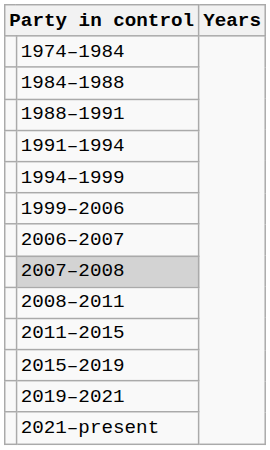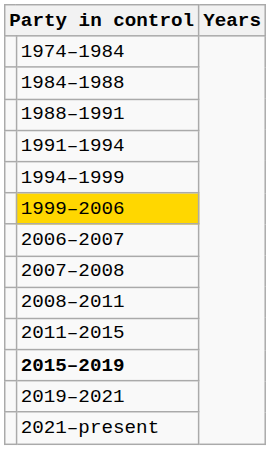1999–2006 | column 2: no background -> gold background
2007–2008 | column 2: lightgrey background -> no background
2015–2019 | column 2: normal -> bold
